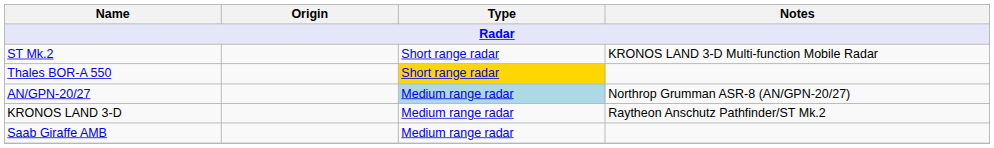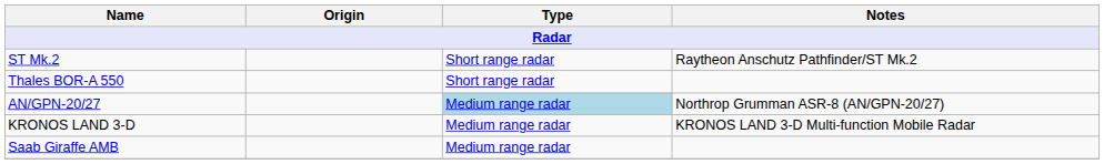ST Mk.2 | Notes: KRONOS LAND 3-D Multi-function Mobile Radar -> Raytheon Anschutz Pathfinder/ST Mk.2
Thales BOR-A 550 | Type: gold background -> no background
KRONOS LAND 3-D | Notes: Raytheon Anschutz Pathfinder/ST Mk.2 -> KRONOS LAND 3-D Multi-function Mobile Radar
